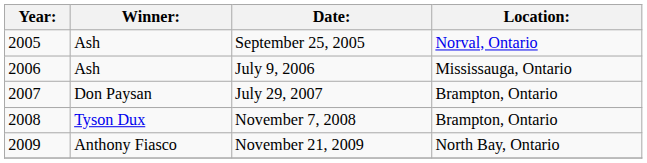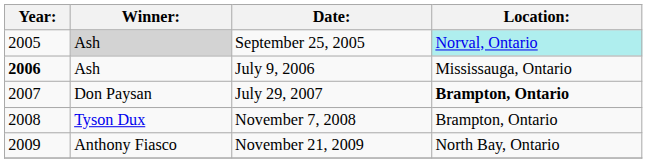September 25, 2005 | Winner:: no background -> lightgrey background
September 25, 2005 | Location:: no background -> paleturquoise background
July 9, 2006 | Year:: normal -> bold
July 29, 2007 | Location:: normal -> bold
